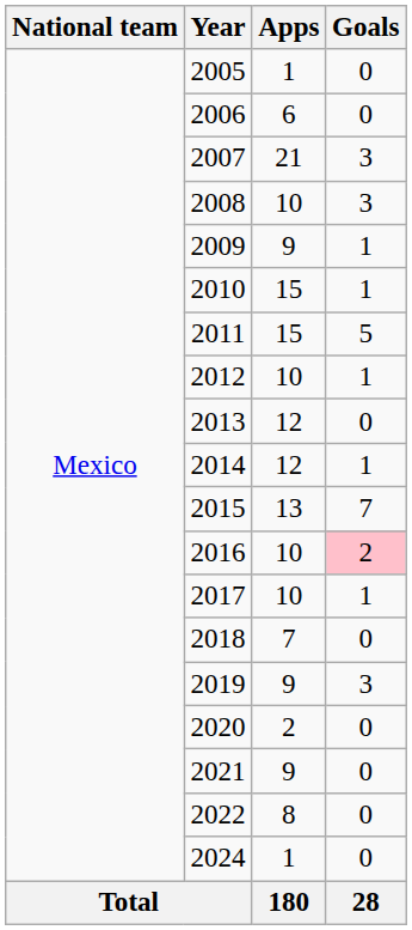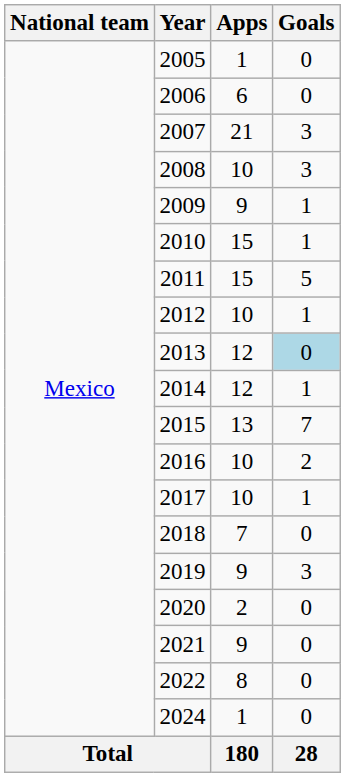2013 | Goals: no background -> lightblue background
2016 | Goals: pink background -> no background
